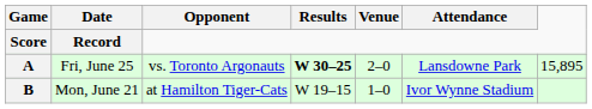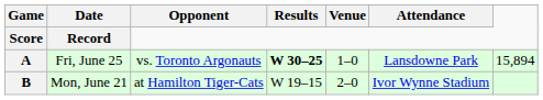A | Venue: 2–0 -> 1–0
A | column 7: 15,895 -> 15,894
B | Venue: 1–0 -> 2–0
